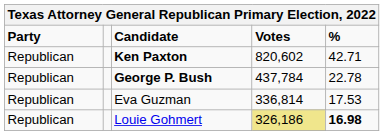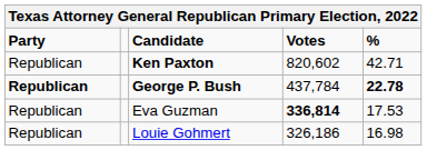George P. Bush | Party: normal -> bold
George P. Bush | %: normal -> bold
Eva Guzman | Votes: normal -> bold
Louie Gohmert | Votes: khaki background -> no background
Louie Gohmert | %: bold -> normal
